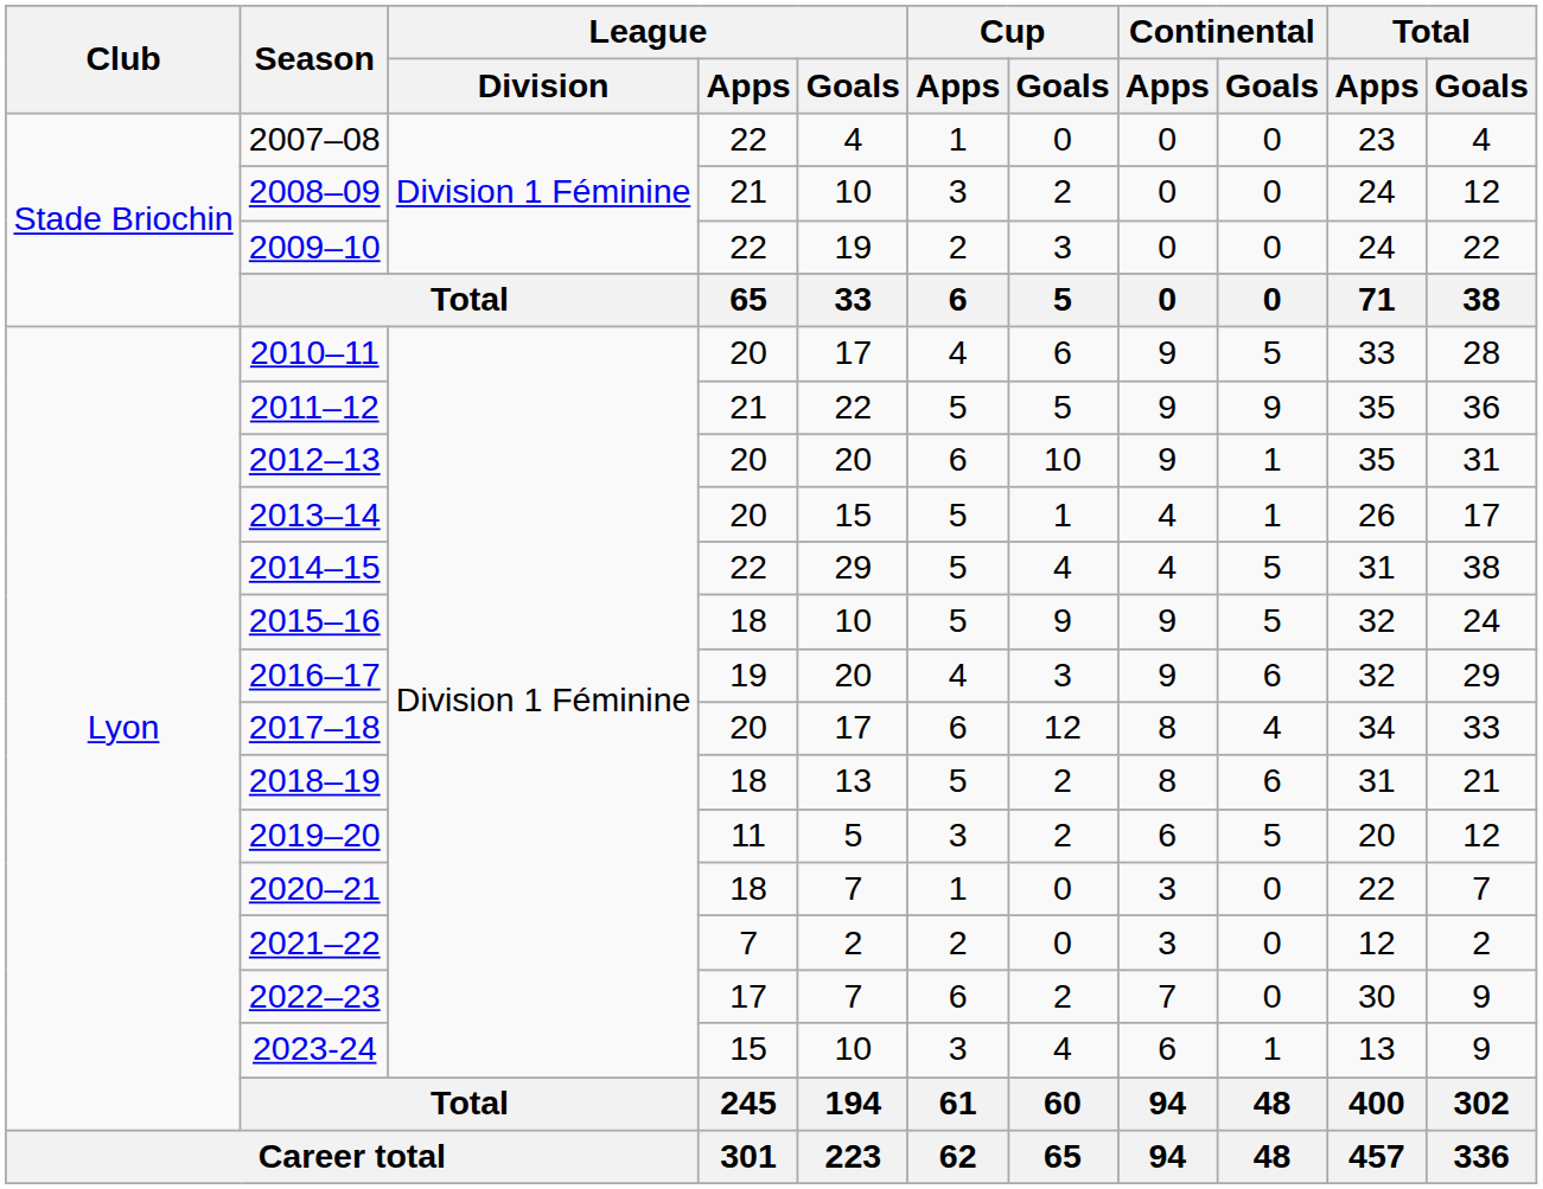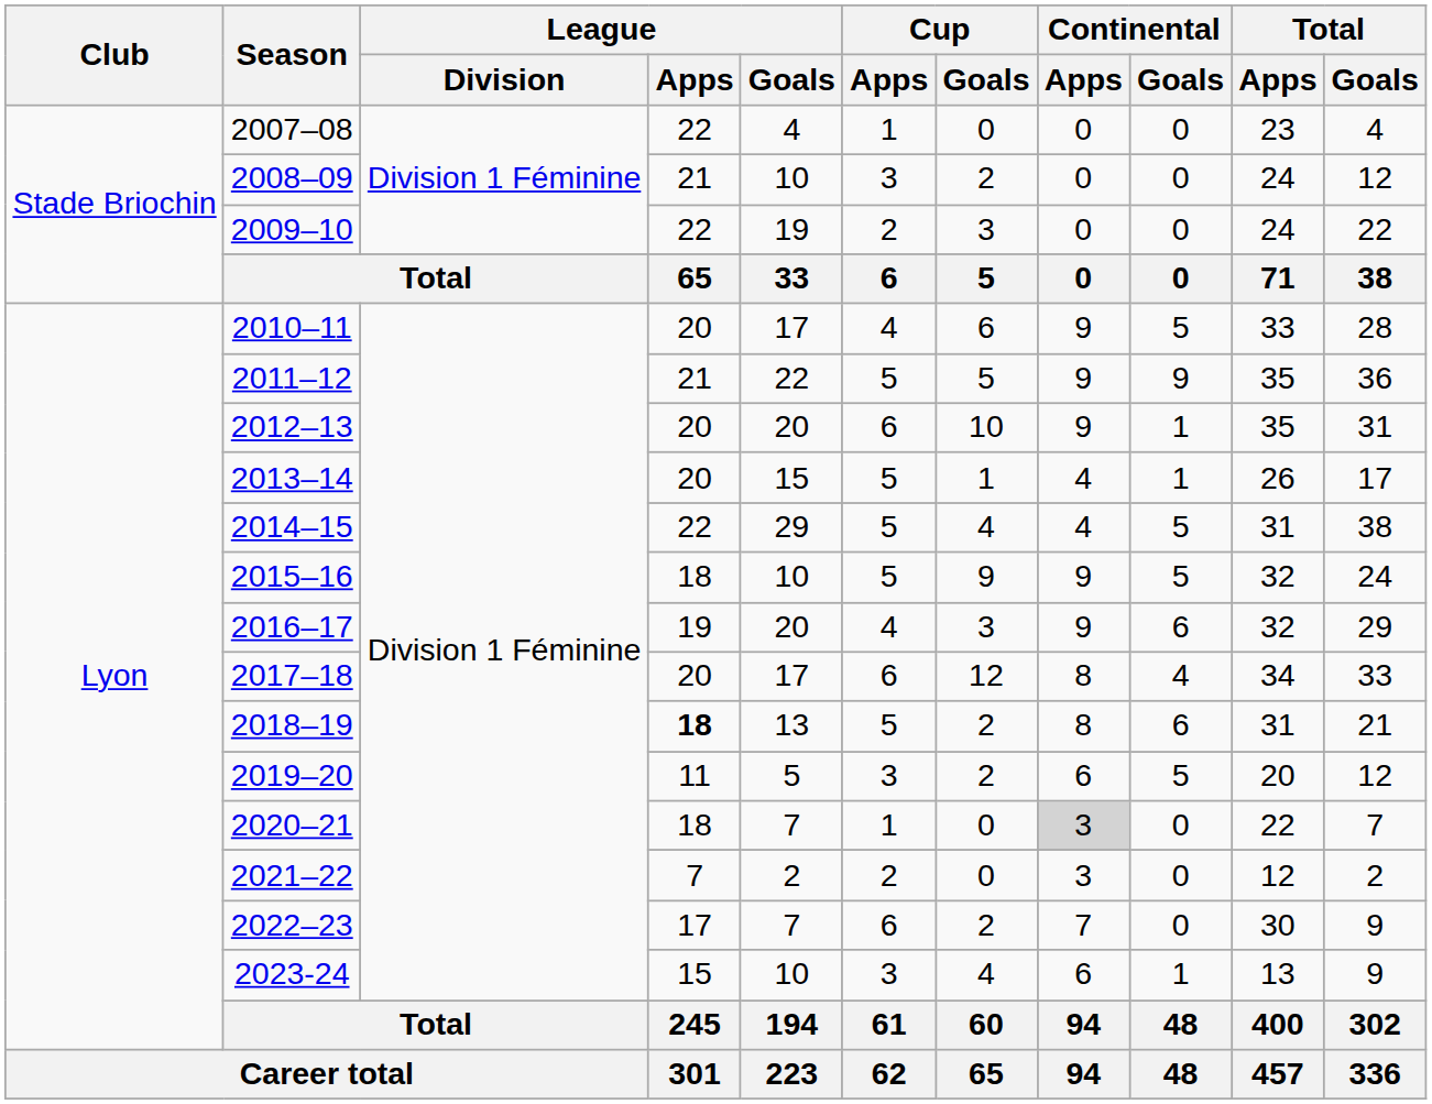2018–19 | League / Apps: normal -> bold
2020–21 | Continental / Apps: no background -> lightgrey background
